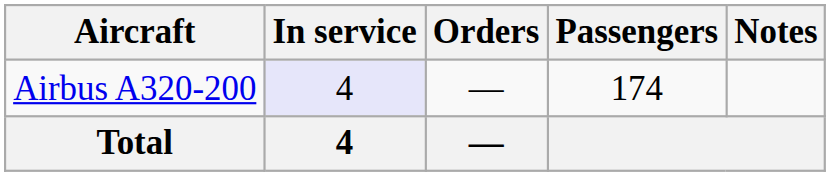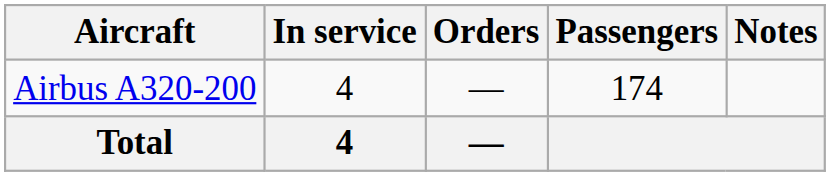Airbus A320-200 | In service: lavender background -> no background
